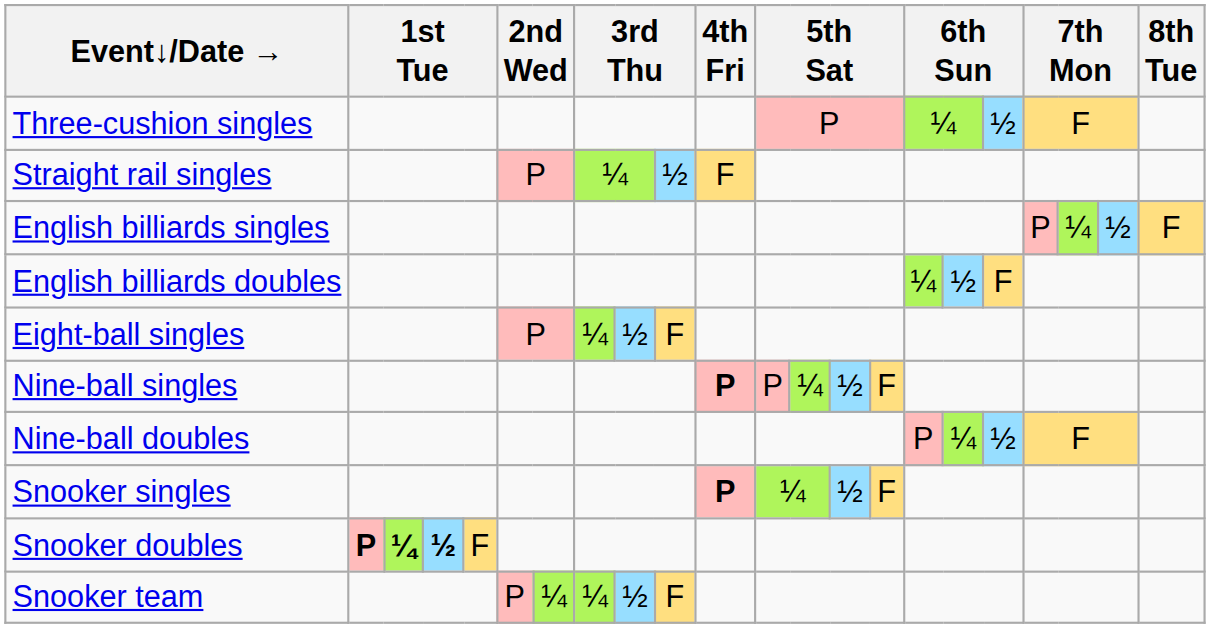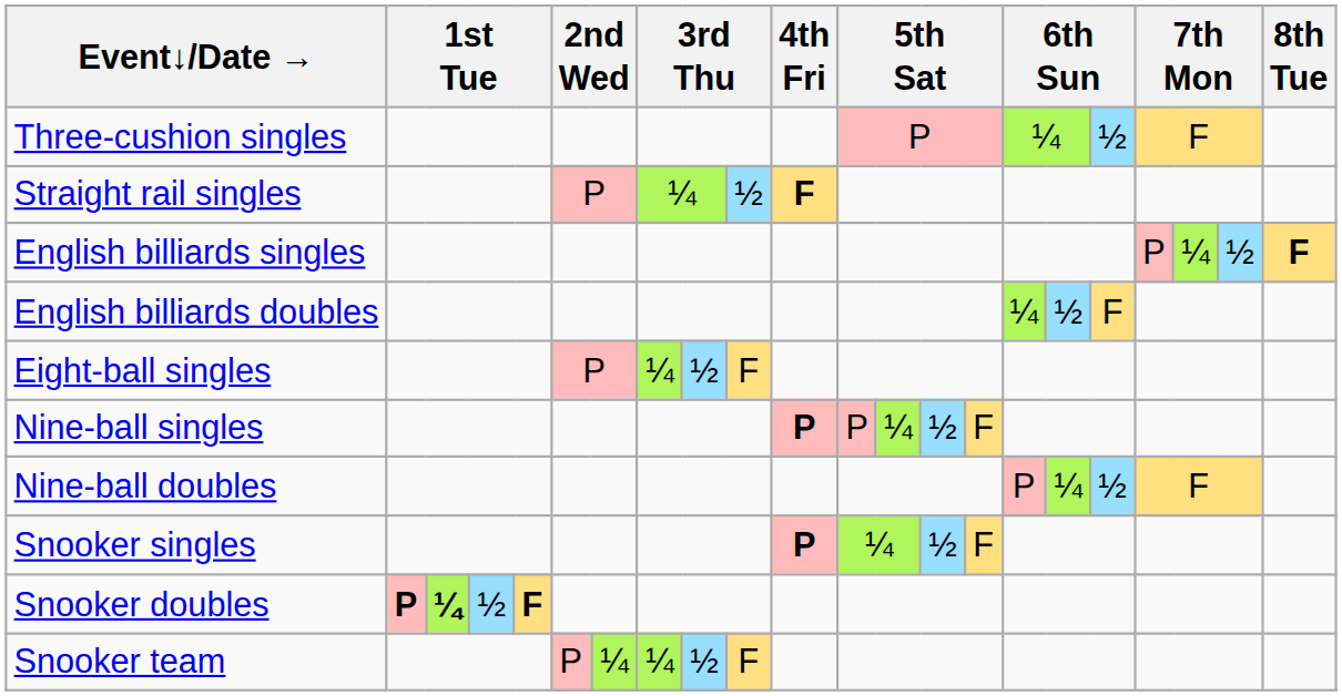Straight rail singles | 4th Fri: normal -> bold
English billiards singles | 8th Tue: normal -> bold
Snooker doubles | column 4: bold -> normal
Snooker doubles | column 5: normal -> bold
